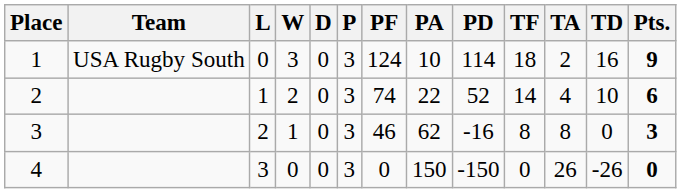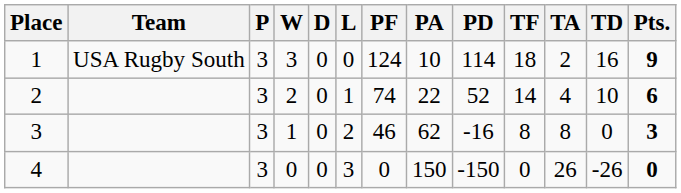columns swapped: P <-> L
